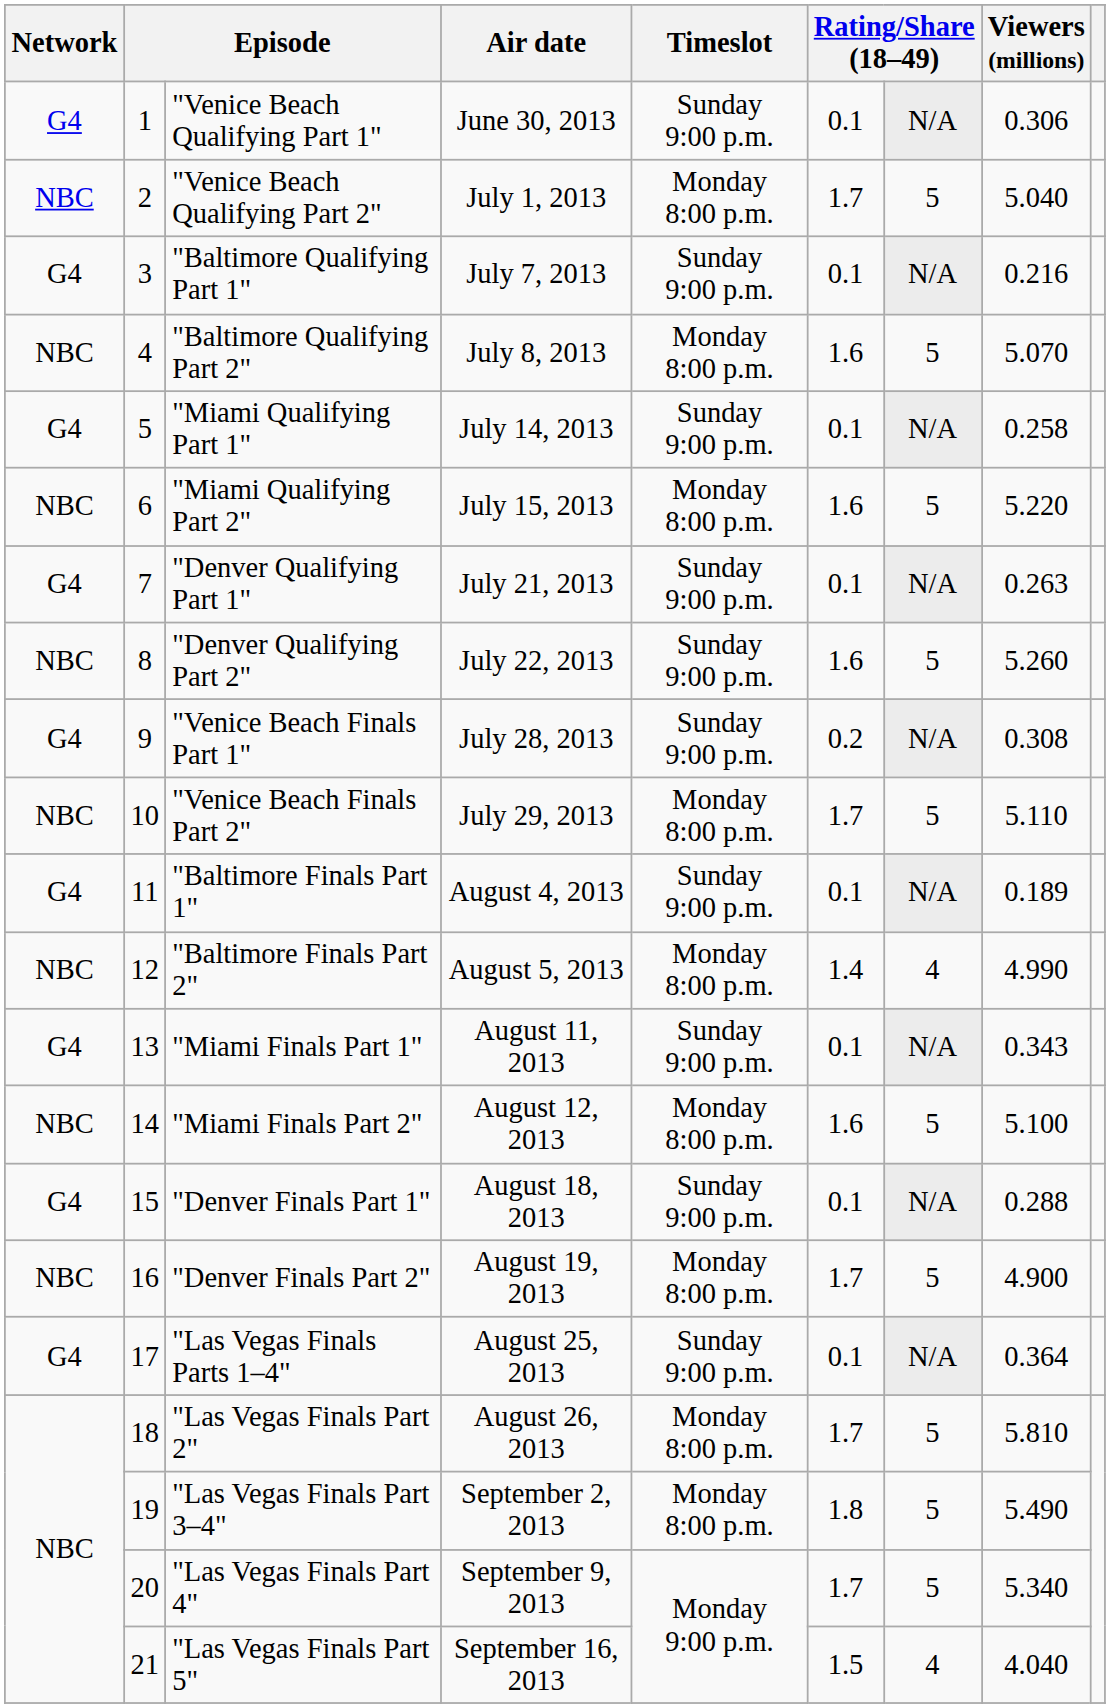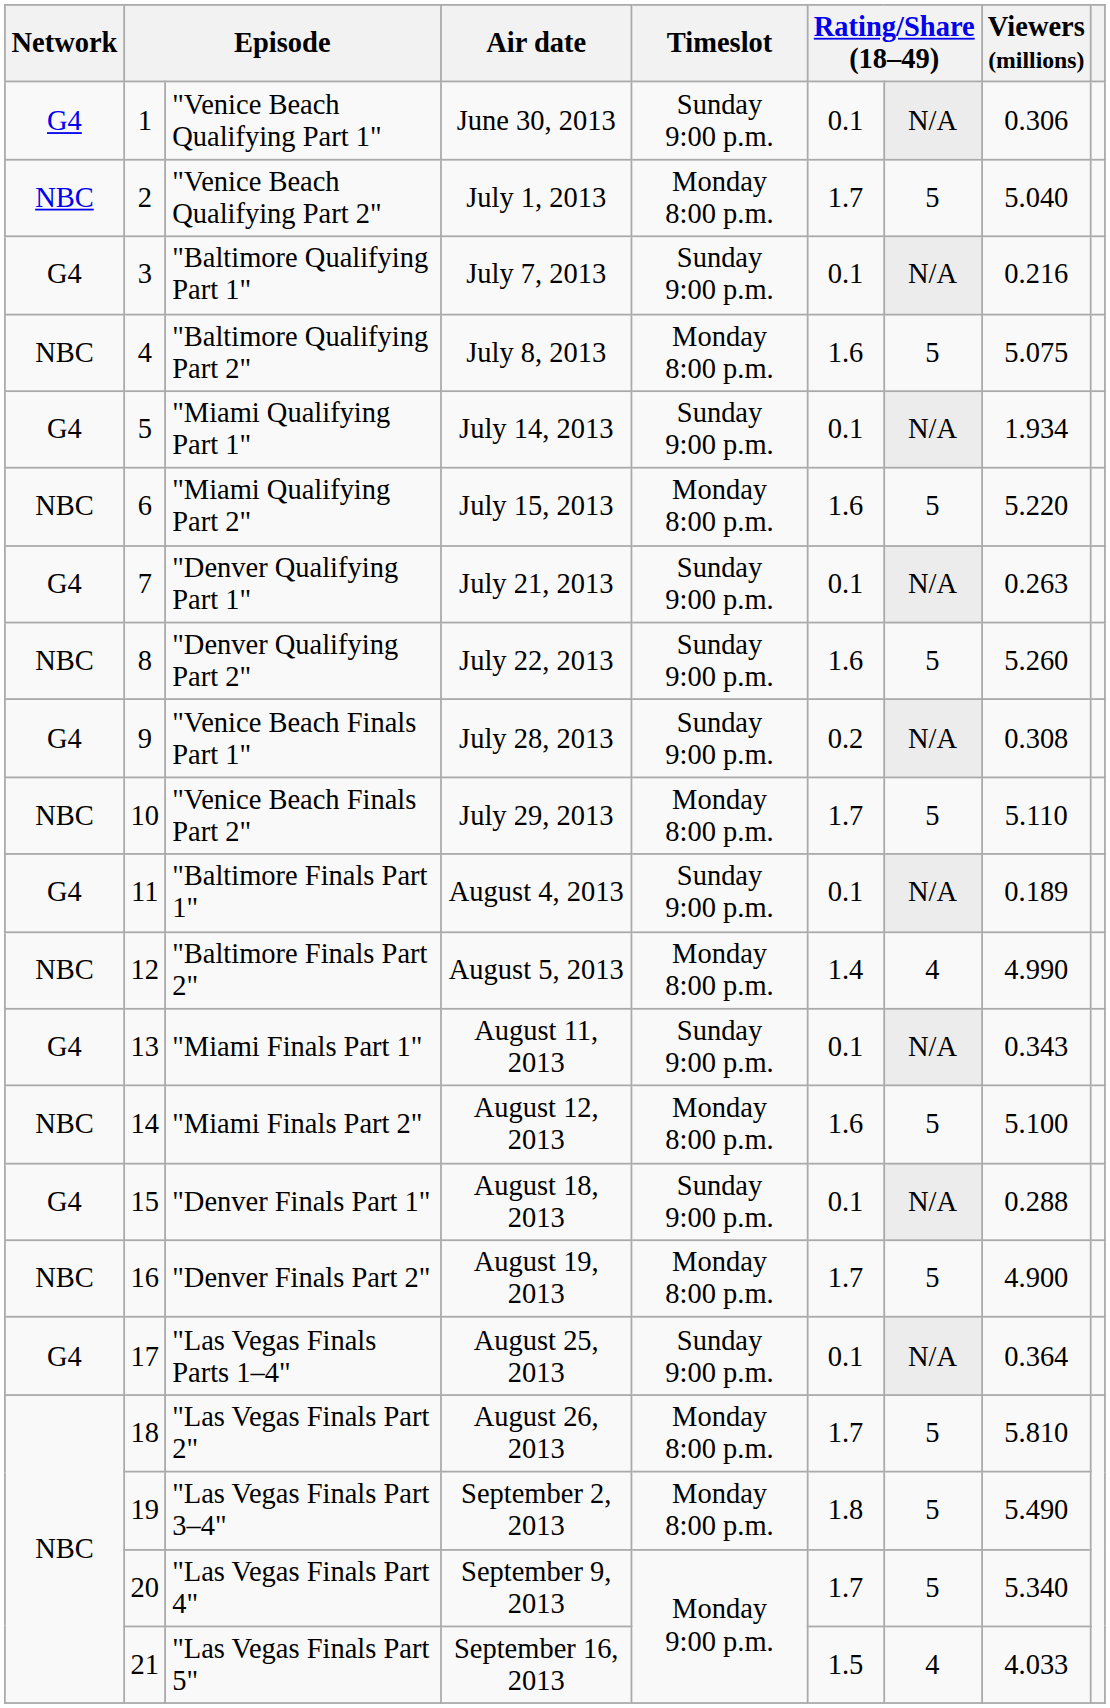"Baltimore Qualifying Part 2" | Viewers (millions): 5.070 -> 5.075
"Miami Qualifying Part 1" | Viewers (millions): 0.258 -> 1.934
"Las Vegas Finals Part 5" | Viewers (millions): 4.040 -> 4.033
